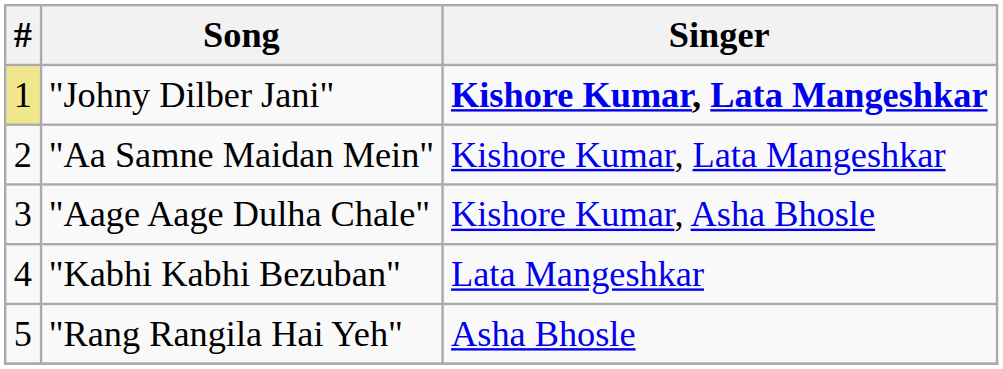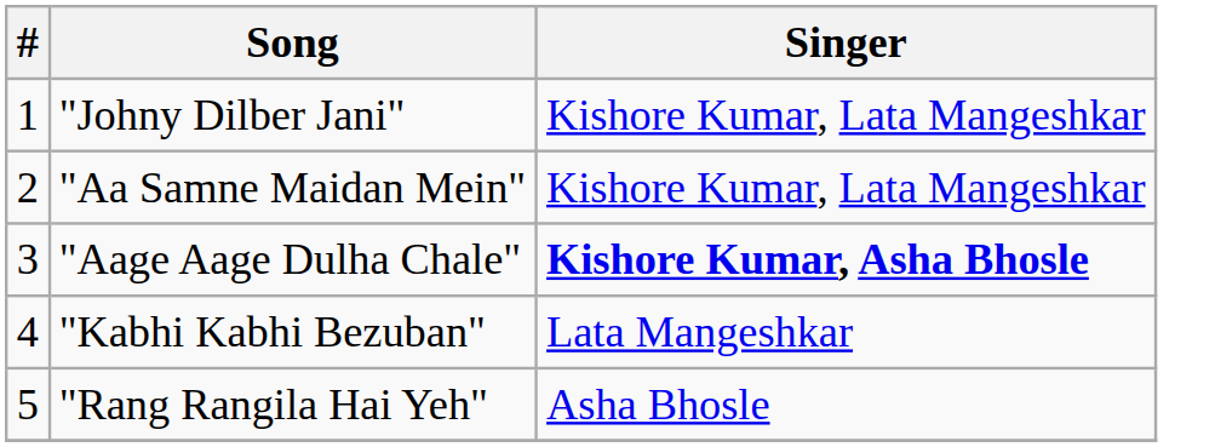"Johny Dilber Jani" | #: khaki background -> no background
"Johny Dilber Jani" | Singer: bold -> normal
"Aage Aage Dulha Chale" | Singer: normal -> bold
